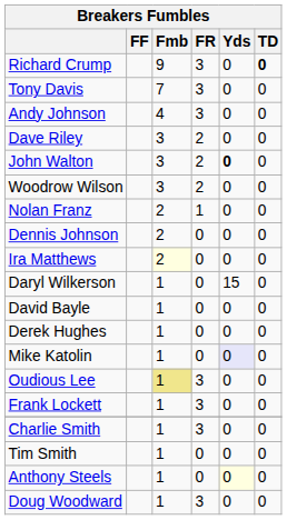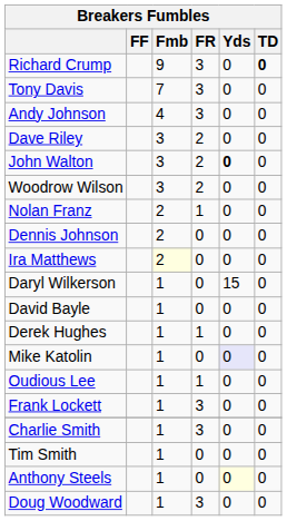Derek Hughes | FR: 0 -> 1
Oudious Lee | Fmb: khaki background -> no background
Oudious Lee | FR: 3 -> 1
